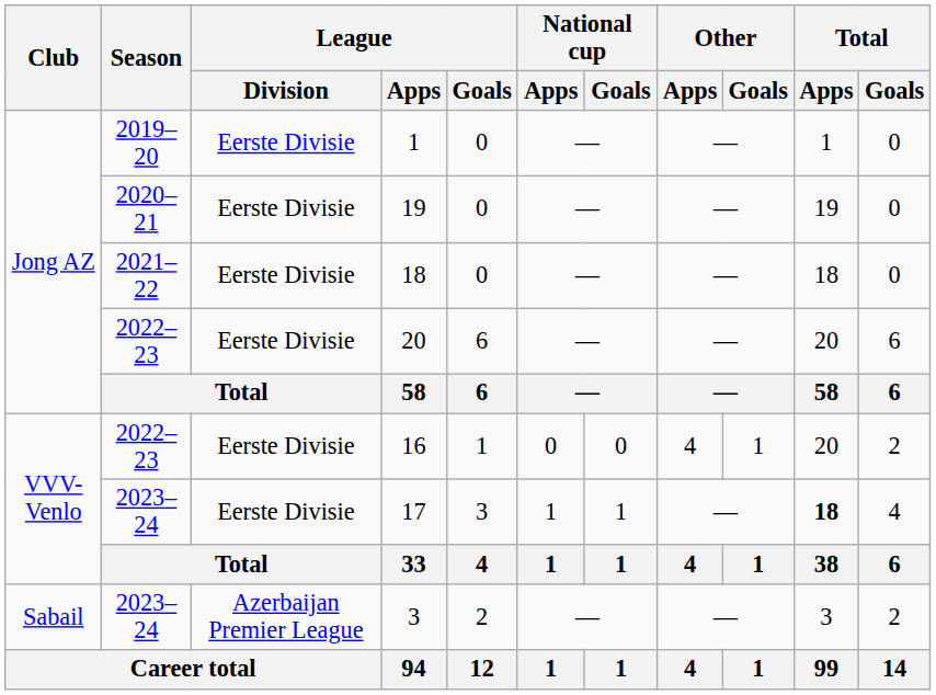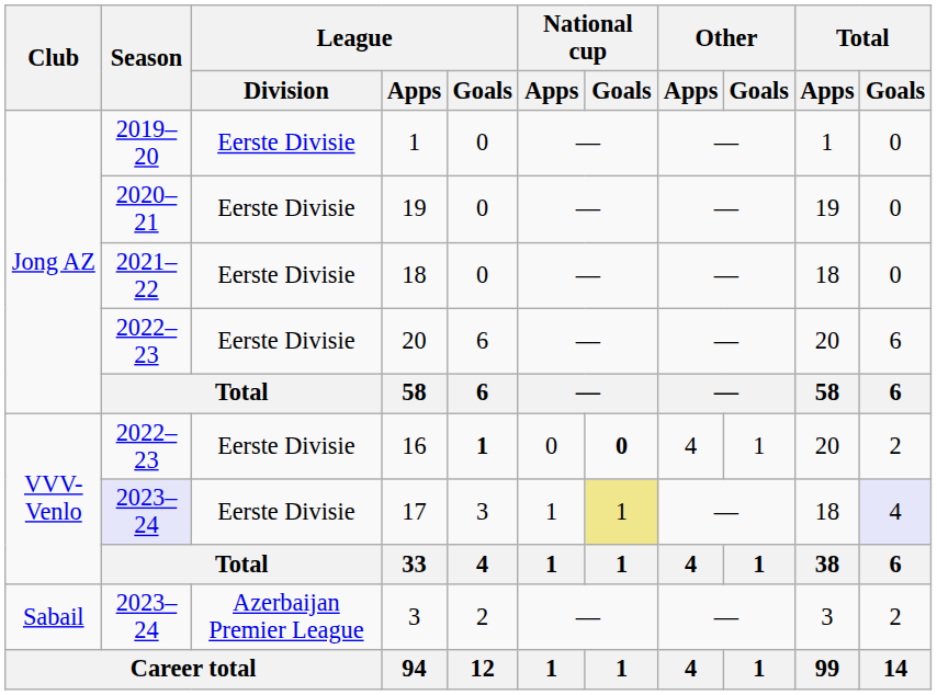16 | League / Goals: normal -> bold
16 | National cup / Goals: normal -> bold
17 | Season: no background -> lavender background
17 | National cup / Goals: no background -> khaki background
17 | Total / Apps: bold -> normal
17 | Total / Goals: no background -> lavender background
